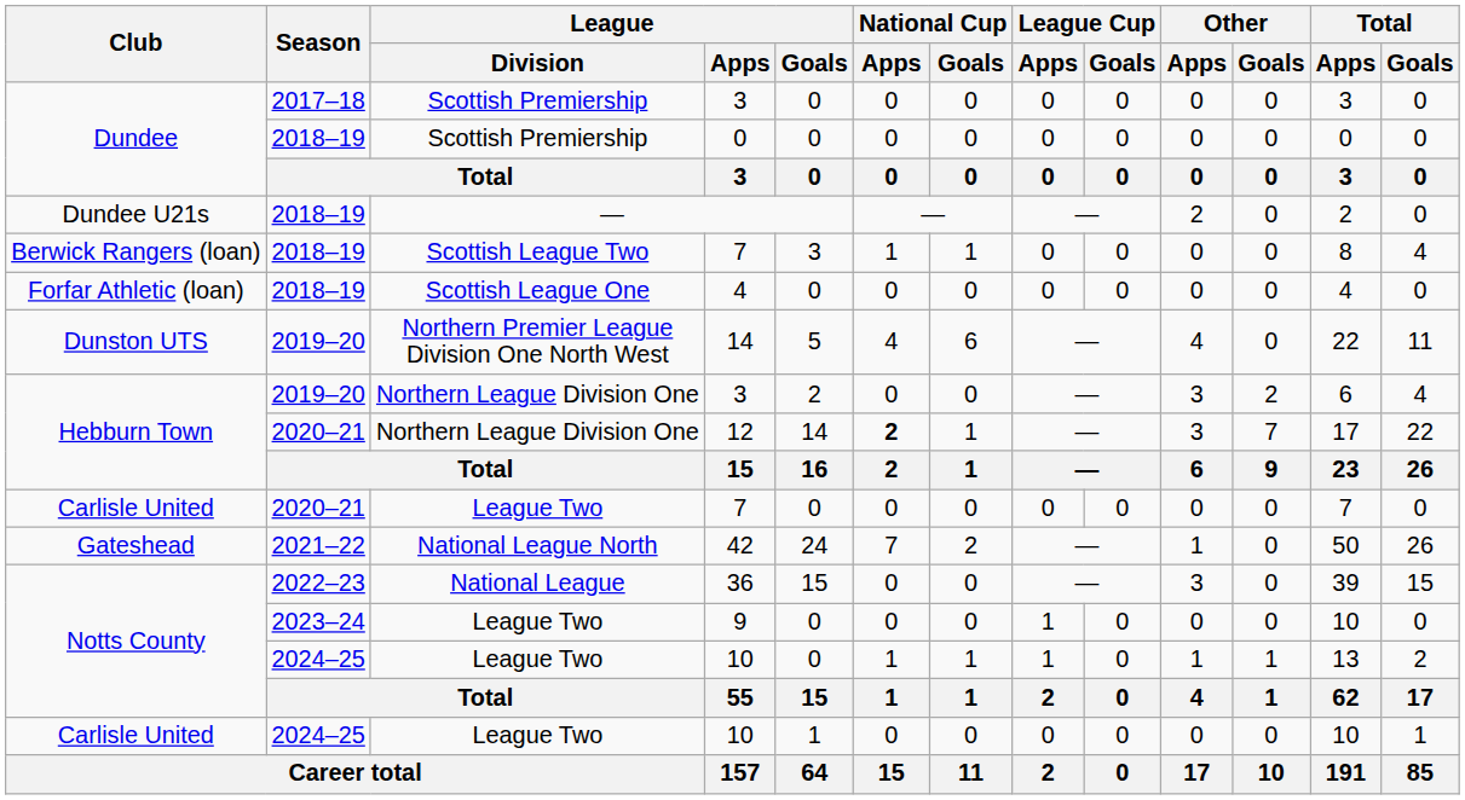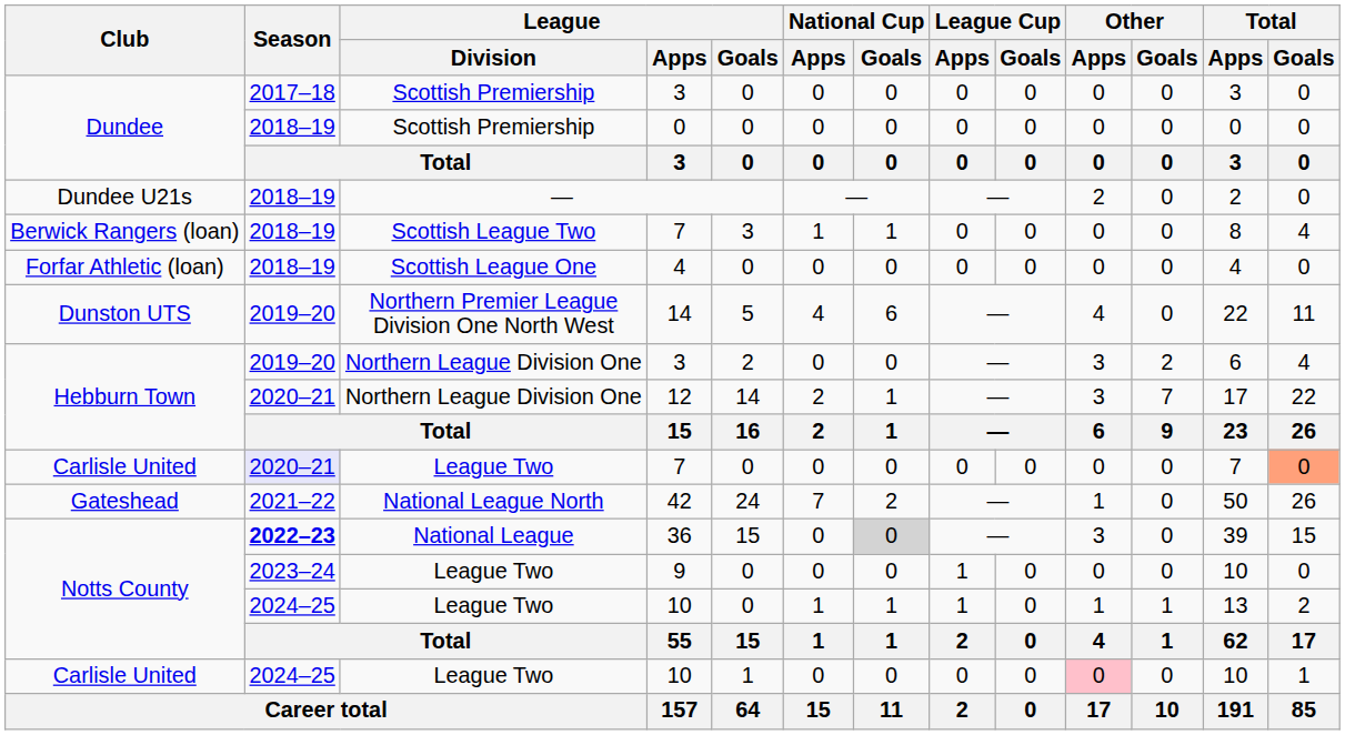12 | National Cup / Apps: bold -> normal
Carlisle United / 7 | Season: no background -> lavender background
Carlisle United / 7 | Total / Goals: no background -> lightsalmon background
36 | Season: normal -> bold
36 | National Cup / Goals: no background -> lightgrey background
Carlisle United / 10 | Other / Apps: no background -> pink background
